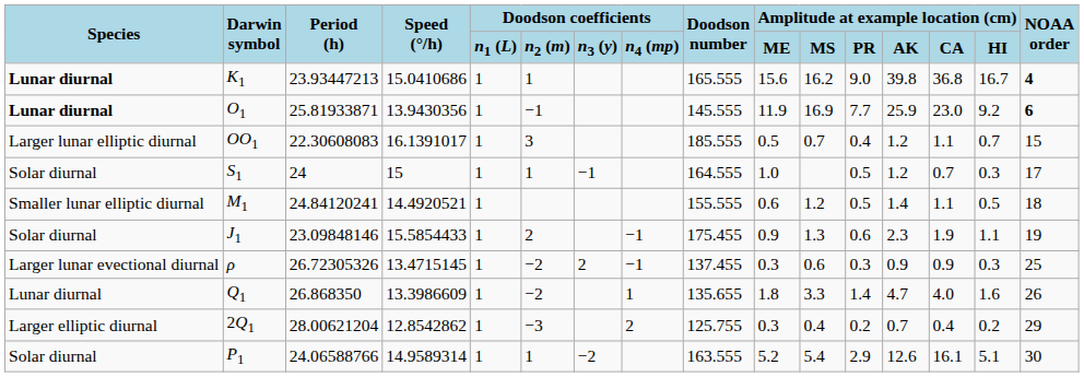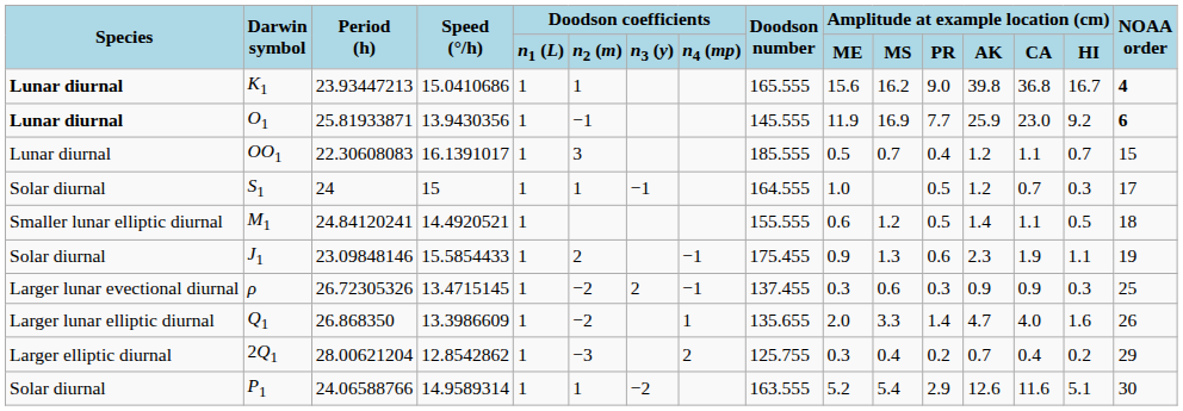OO1 | Species: Larger lunar elliptic diurnal -> Lunar diurnal
Q1 | Species: Lunar diurnal -> Larger lunar elliptic diurnal
Q1 | Amplitude at example location (cm) / ME: 1.8 -> 2.0
P1 | Amplitude at example location (cm) / CA: 16.1 -> 11.6
